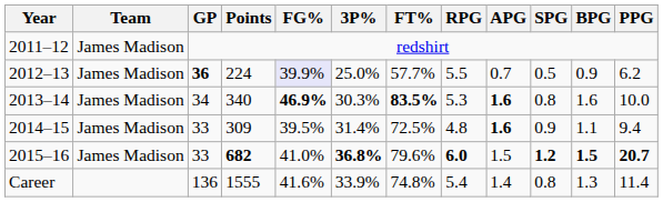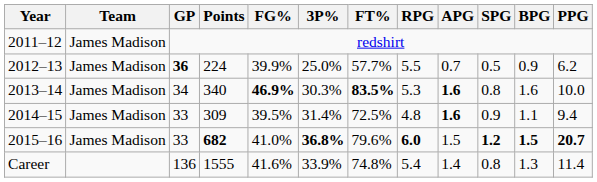2012–13 | FG%: lavender background -> no background
